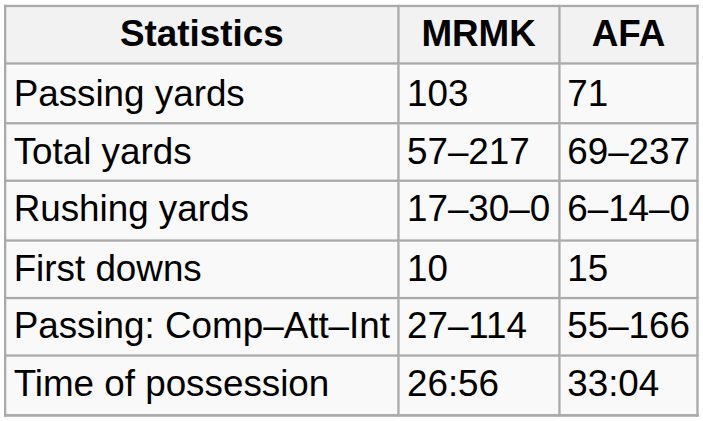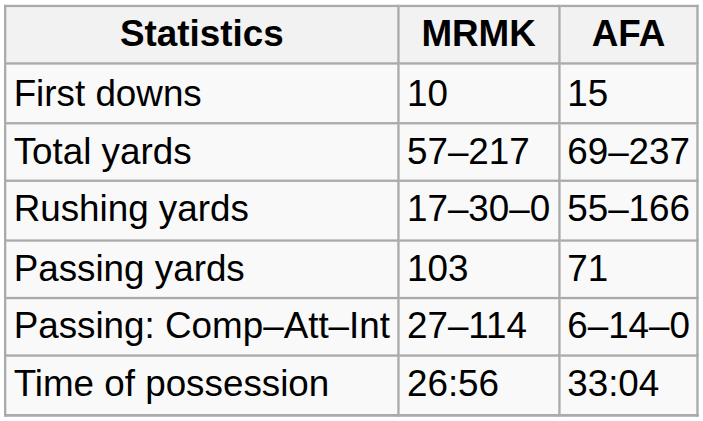rows swapped: First downs <-> Passing yards
Rushing yards | AFA: 6–14–0 -> 55–166
Passing: Comp–Att–Int | AFA: 55–166 -> 6–14–0
